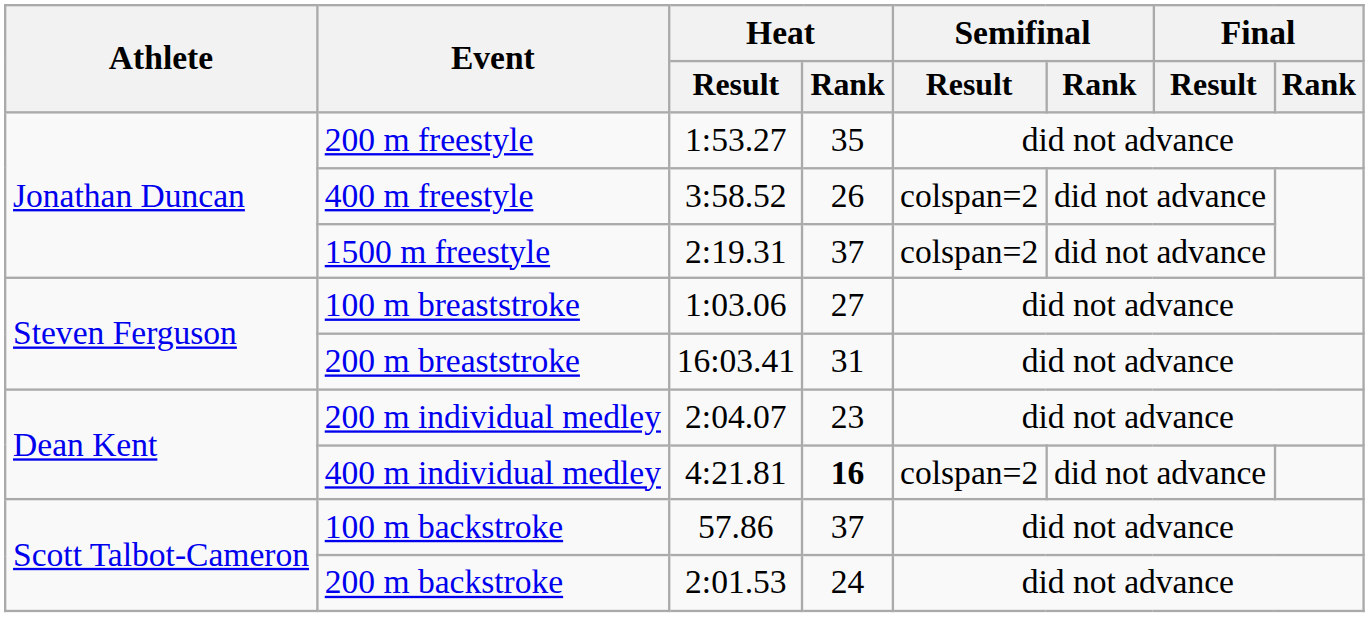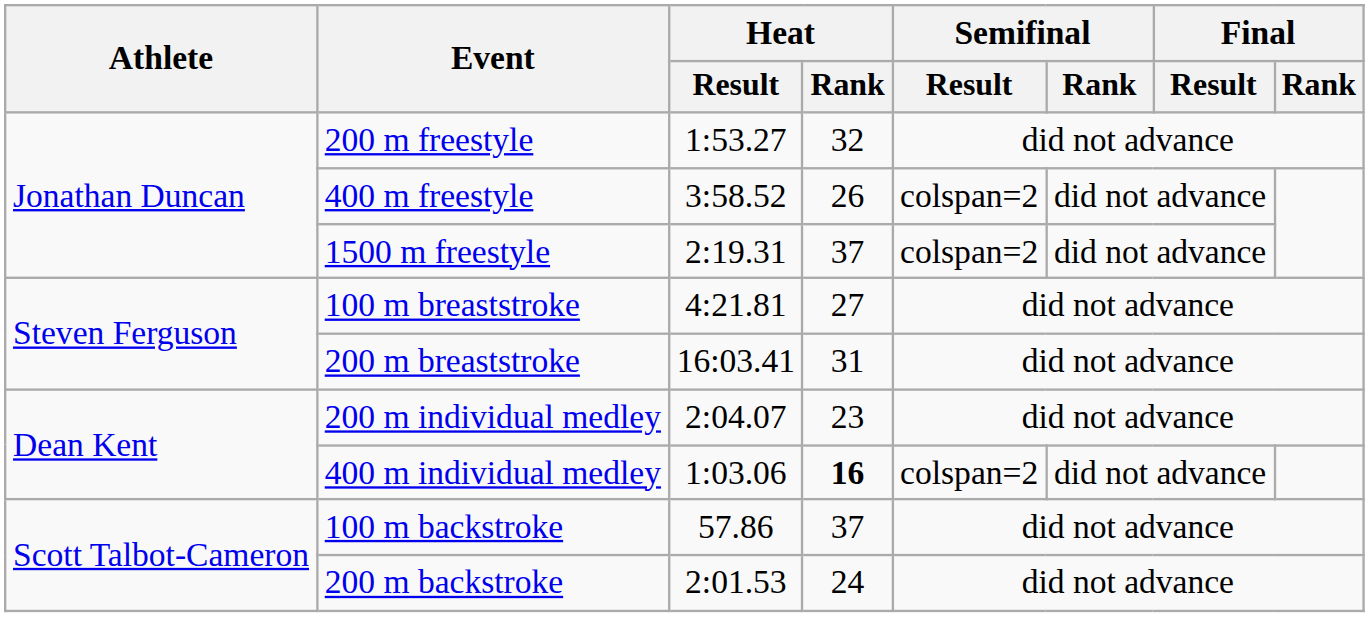200 m freestyle | Heat / Rank: 35 -> 32
100 m breaststroke | Heat / Result: 1:03.06 -> 4:21.81
400 m individual medley | Heat / Result: 4:21.81 -> 1:03.06
